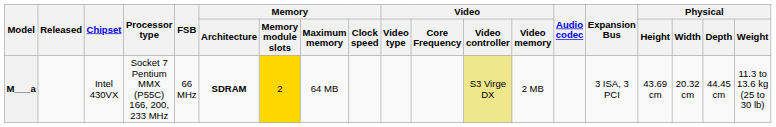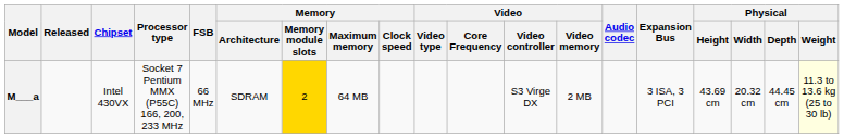M___a | Memory / Architecture: bold -> normal
M___a | Video / Video controller: khaki background -> no background
M___a | Physical / Weight: no background -> lightyellow background
